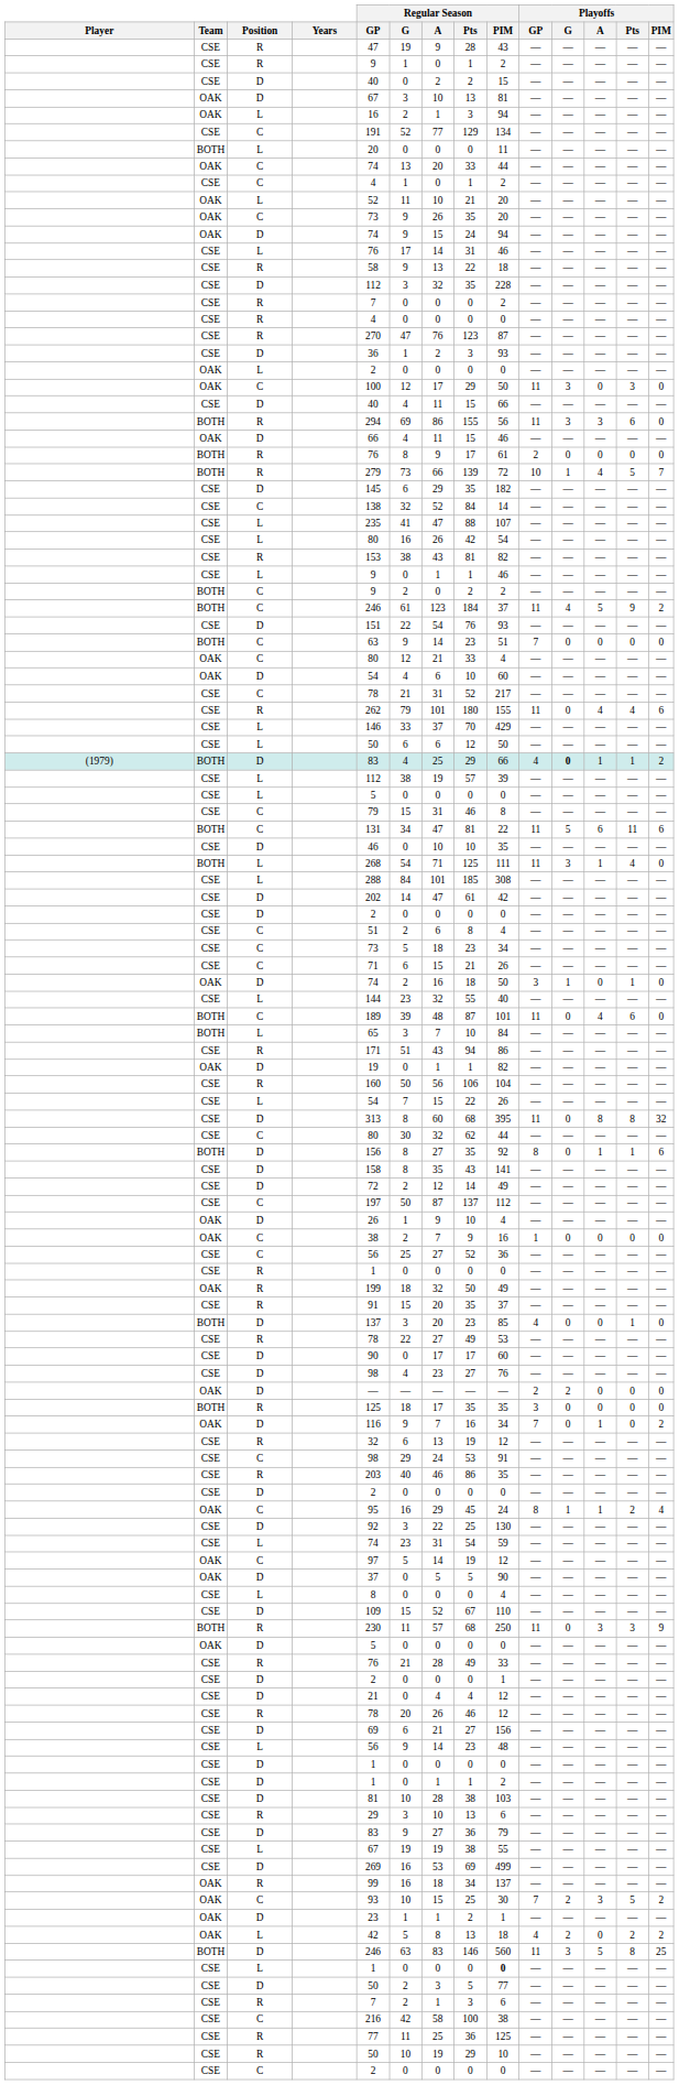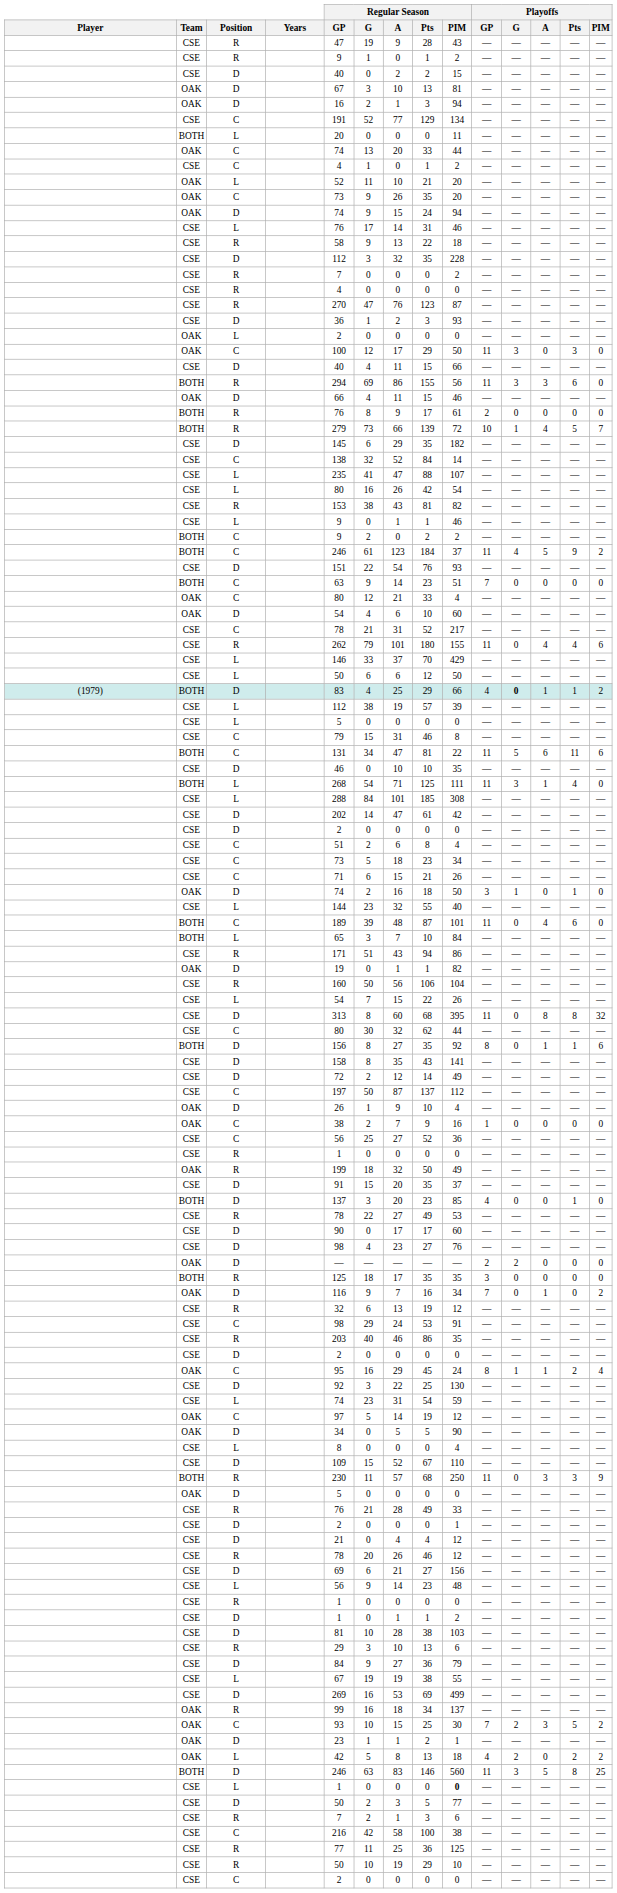row 7 | Position: L -> D
row 77 | Position: R -> D
row 93 | Regular Season / GP: 37 -> 34
row 104 | Position: D -> R
row 108 | Regular Season / GP: 83 -> 84
